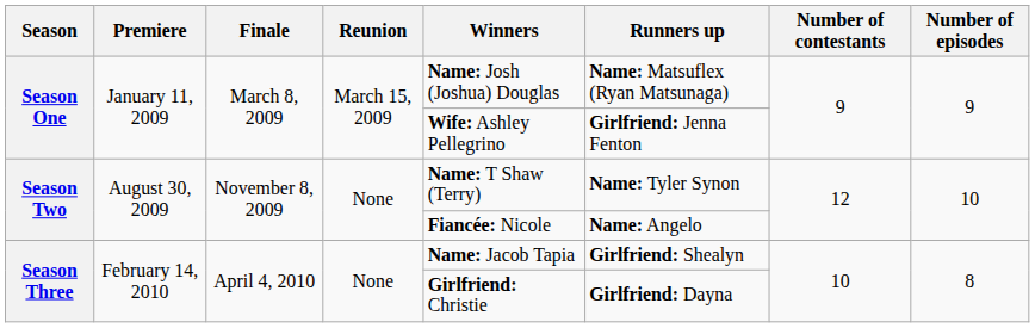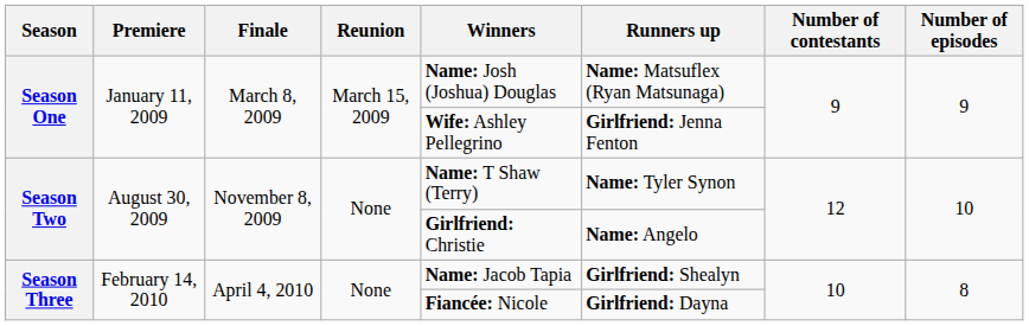row 5 | Winners: Fiancée: Nicole -> Girlfriend: Christie
row 7 | Winners: Girlfriend: Christie -> Fiancée: Nicole
